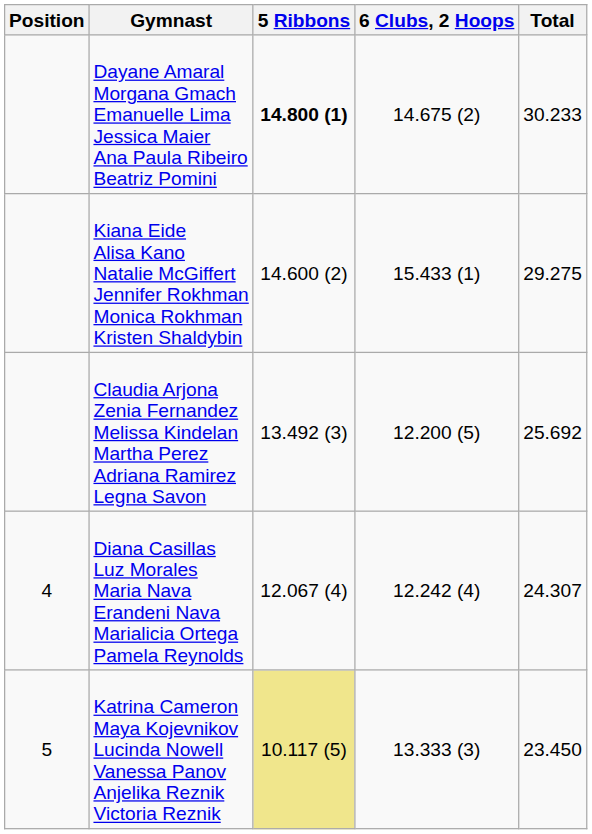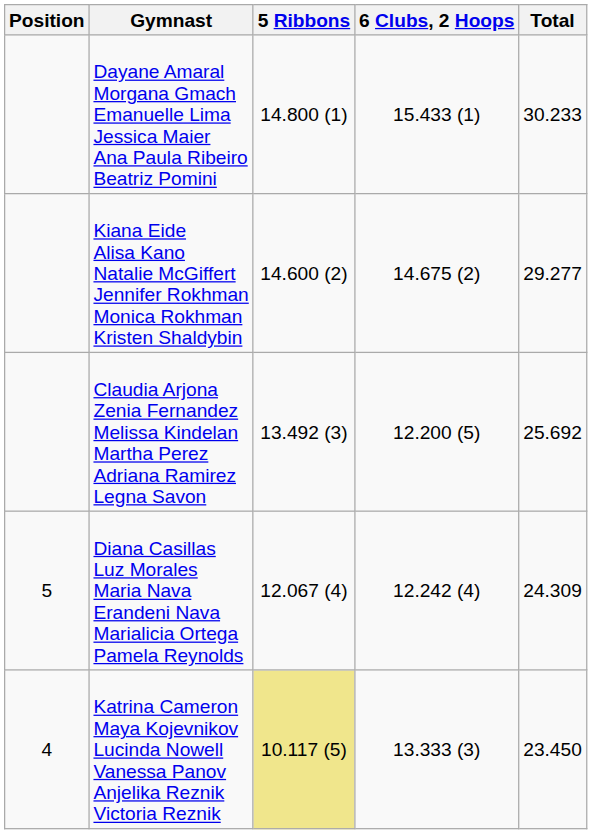row 2 | 5 Ribbons: bold -> normal
row 2 | 6 Clubs, 2 Hoops: 14.675 (2) -> 15.433 (1)
row 3 | 6 Clubs, 2 Hoops: 15.433 (1) -> 14.675 (2)
row 3 | Total: 29.275 -> 29.277
row 5 | Position: 4 -> 5
row 5 | Total: 24.307 -> 24.309
row 6 | Position: 5 -> 4
